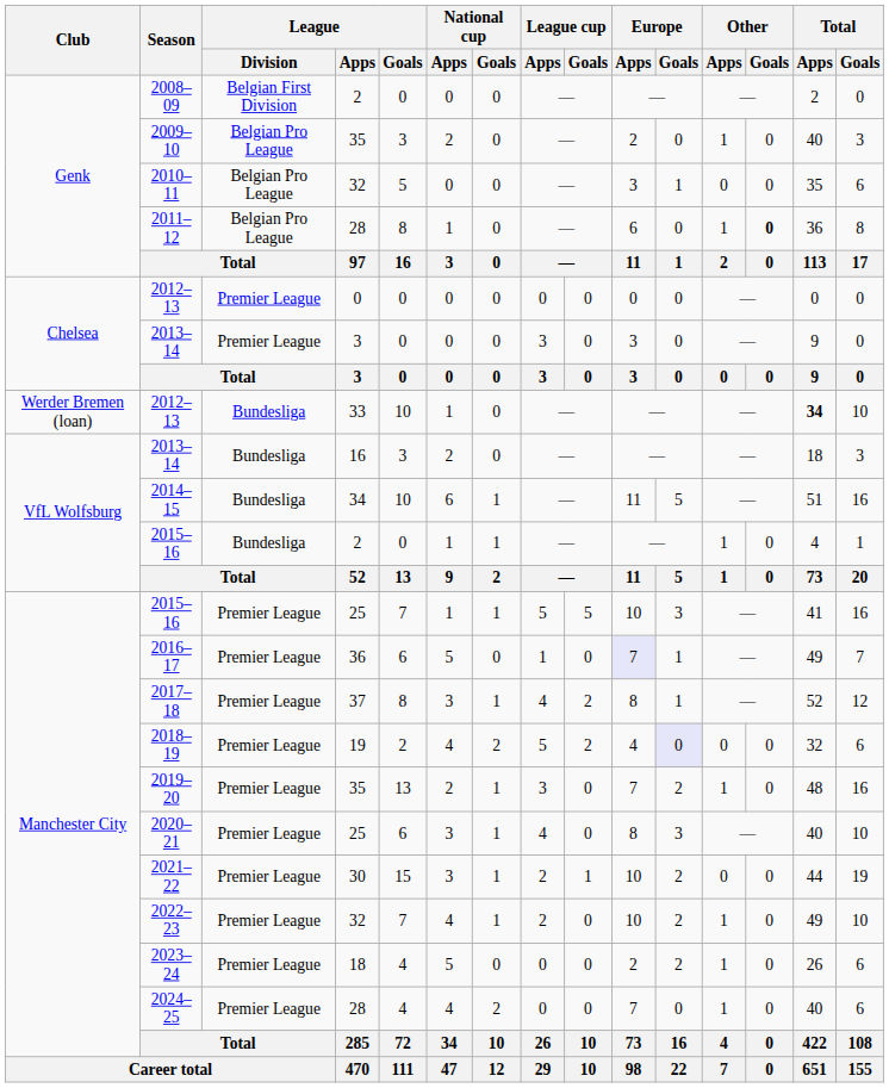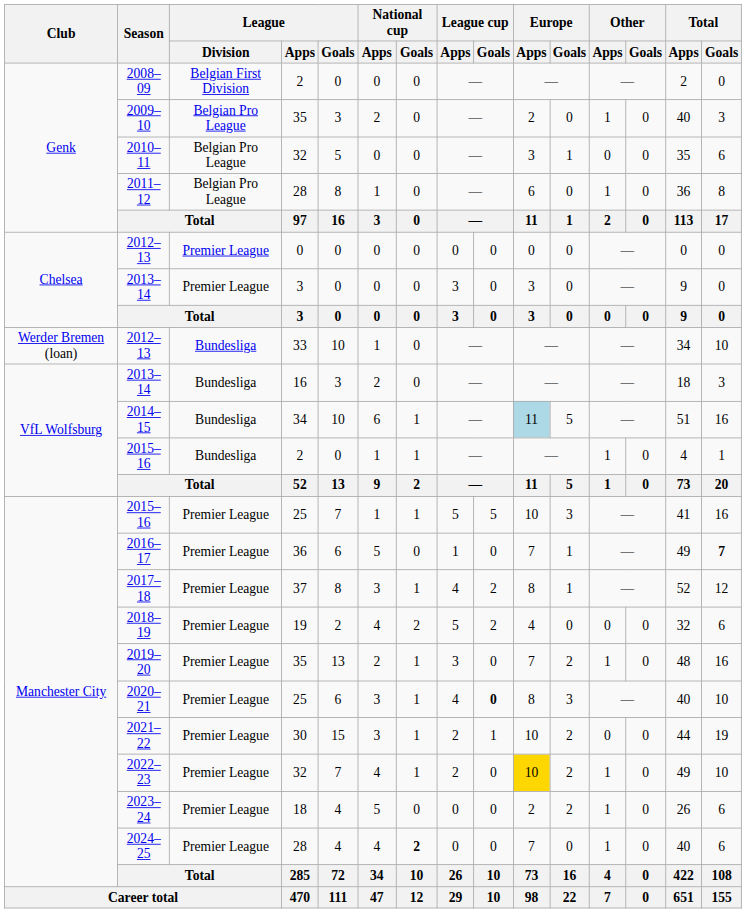2011–12 | Other / Goals: bold -> normal
2012–13 / 33 | Total / Apps: bold -> normal
2014–15 | Europe / Apps: no background -> lightblue background
2016–17 | Europe / Apps: lavender background -> no background
2016–17 | Total / Goals: normal -> bold
2018–19 | Europe / Goals: lavender background -> no background
2020–21 | League cup / Goals: normal -> bold
2022–23 | Europe / Apps: no background -> gold background
2024–25 | National cup / Goals: normal -> bold
